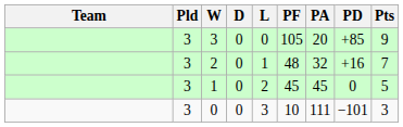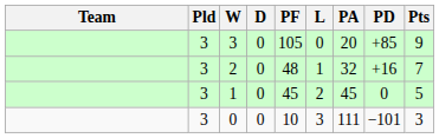columns swapped: L <-> PF
